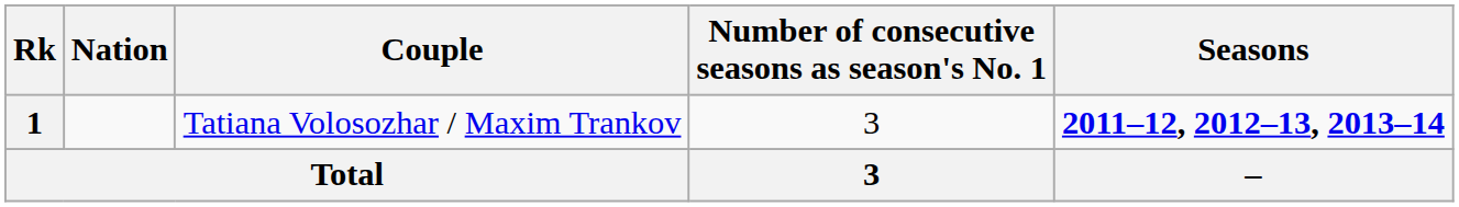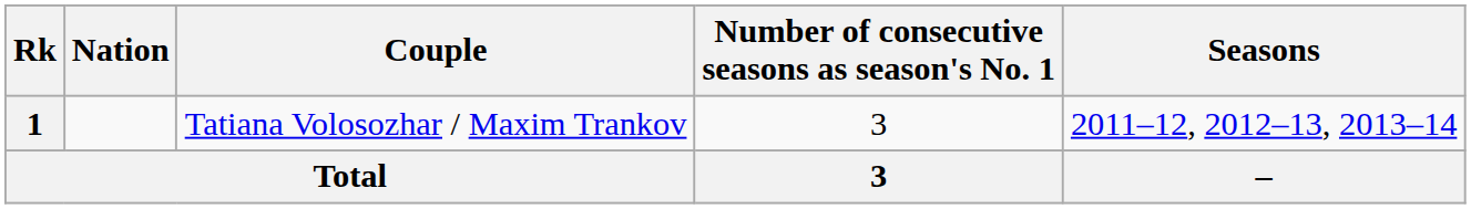1 | Seasons: bold -> normal
